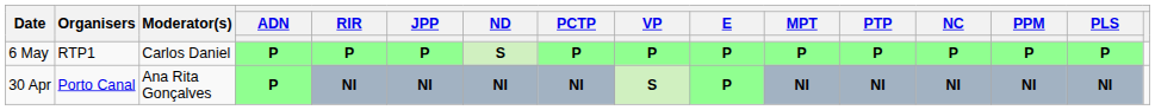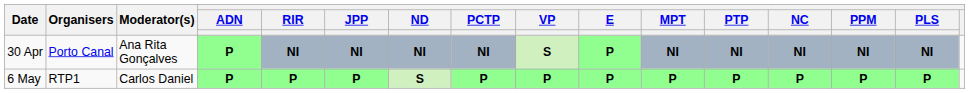rows swapped: 30 Apr <-> 6 May
